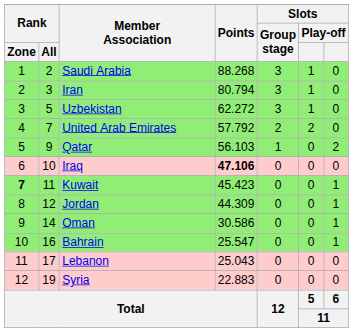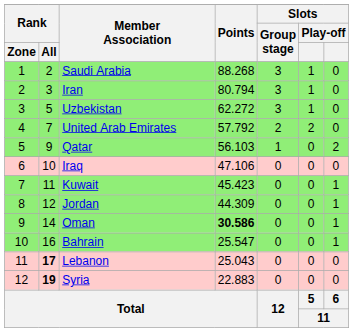Iraq | Points: bold -> normal
Kuwait | Rank / Zone: bold -> normal
Oman | Points: normal -> bold
Lebanon | Rank / All: normal -> bold
Syria | Rank / All: normal -> bold
